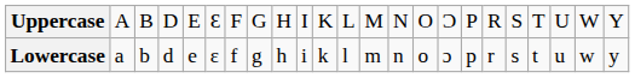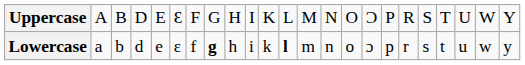Lowercase | column 8: normal -> bold
Lowercase | column 12: normal -> bold
